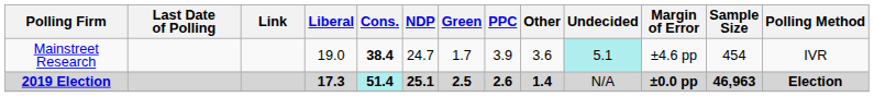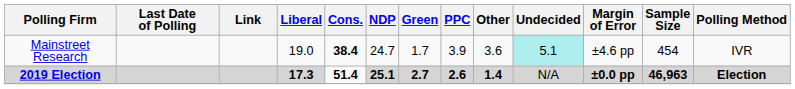2019 Election | Cons.: paleturquoise background -> no background
2019 Election | Green: 2.5 -> 2.7
